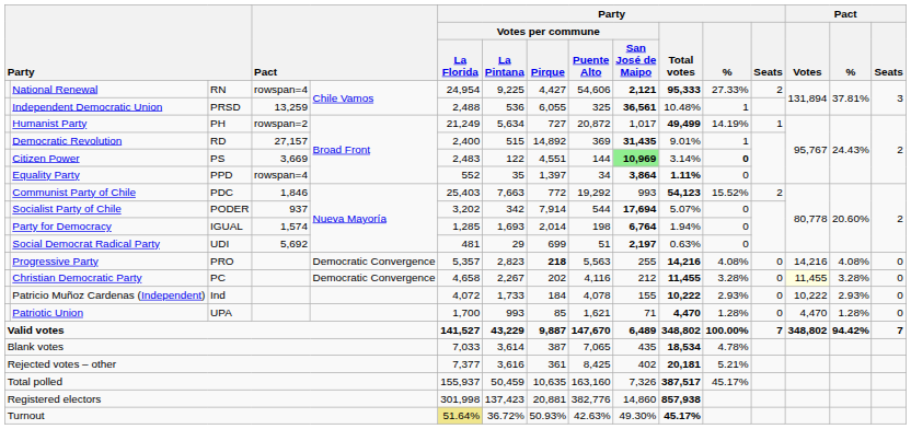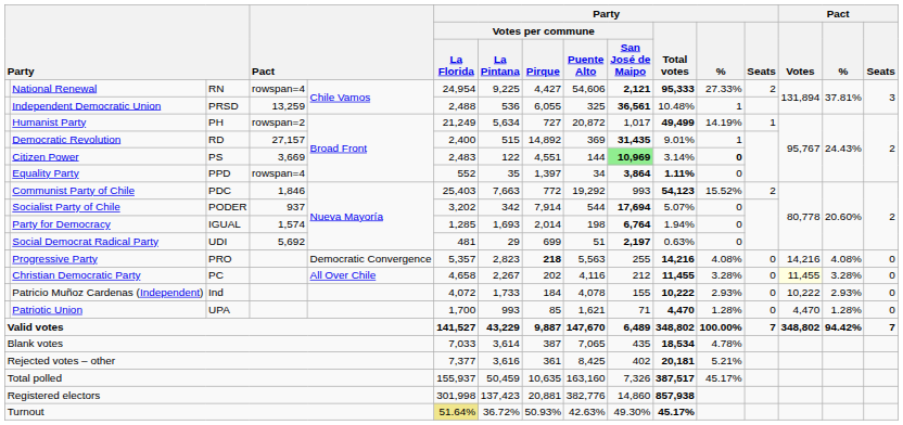Christian Democratic Party | column 5: Democratic Convergence -> All Over Chile
